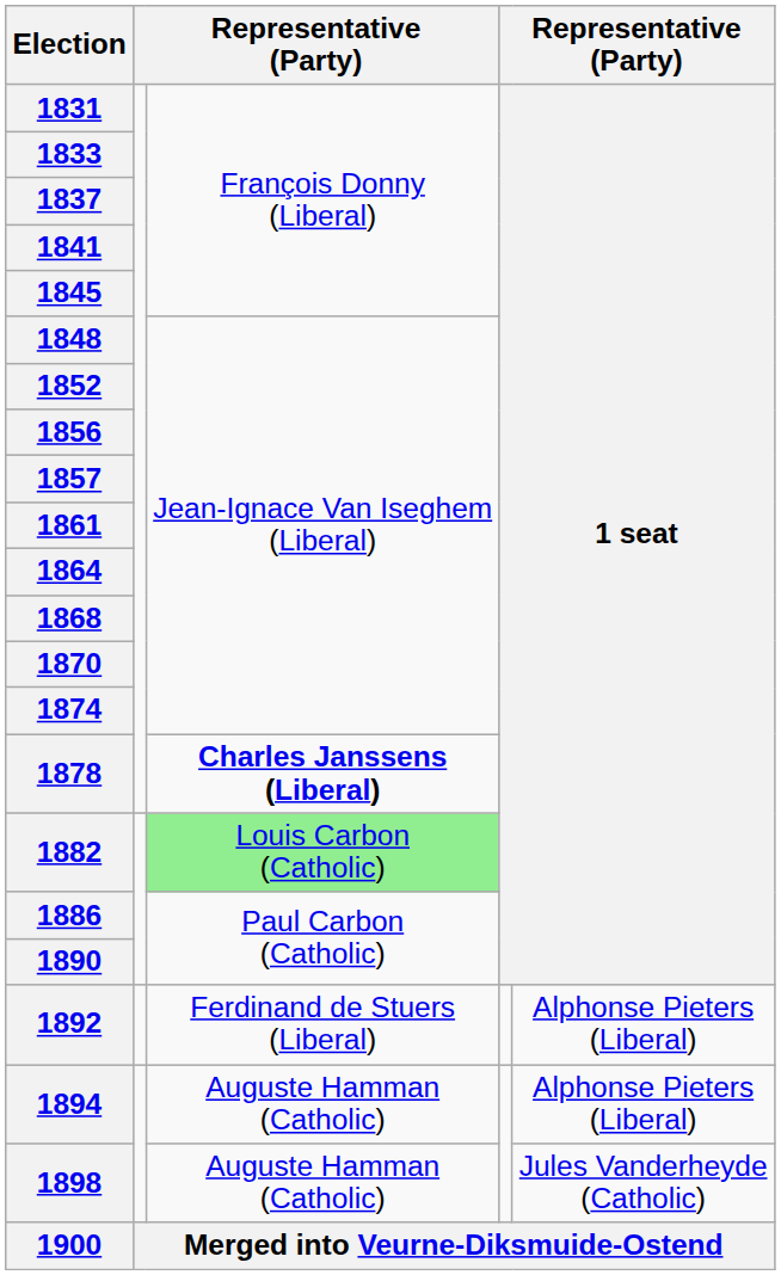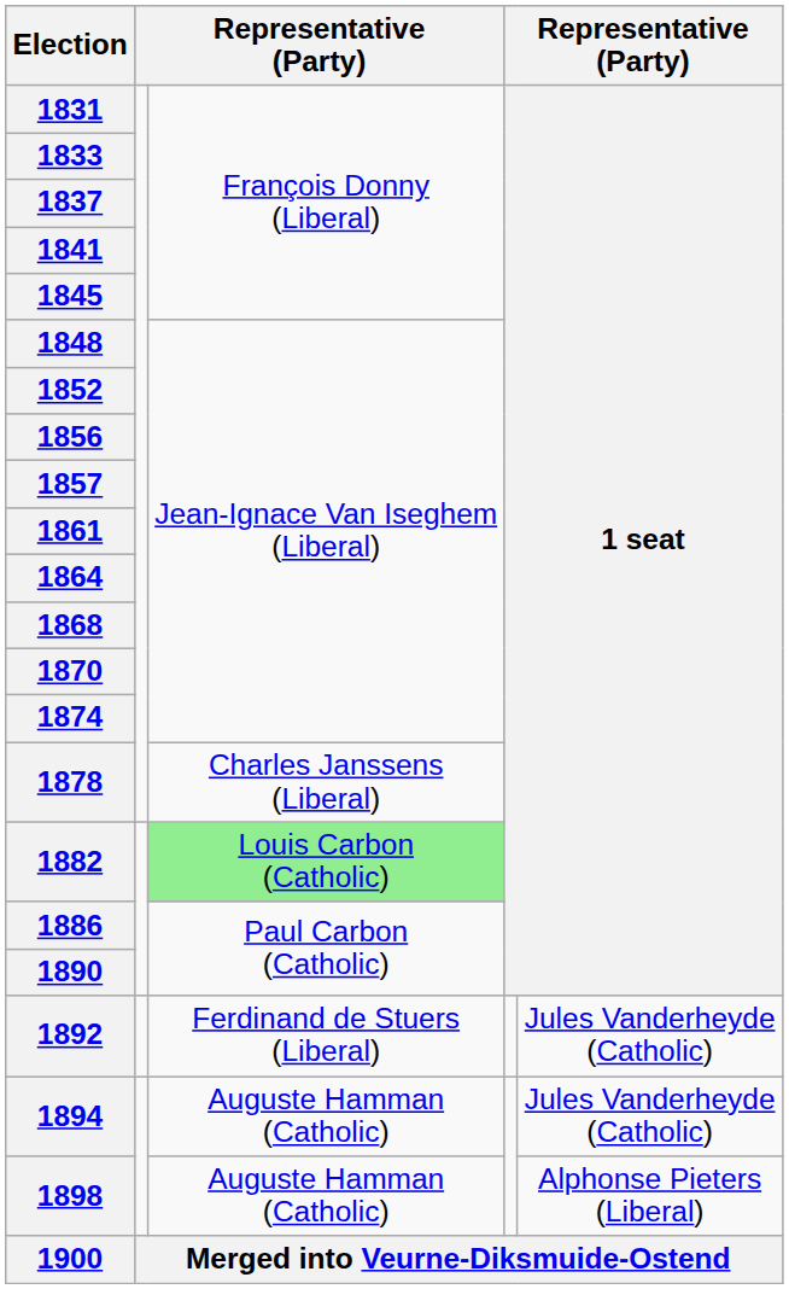1878 | column 3: bold -> normal
1892 | column 5: Alphonse Pieters (Liberal) -> Jules Vanderheyde (Catholic)
1894 | column 5: Alphonse Pieters (Liberal) -> Jules Vanderheyde (Catholic)
1898 | column 5: Jules Vanderheyde (Catholic) -> Alphonse Pieters (Liberal)
